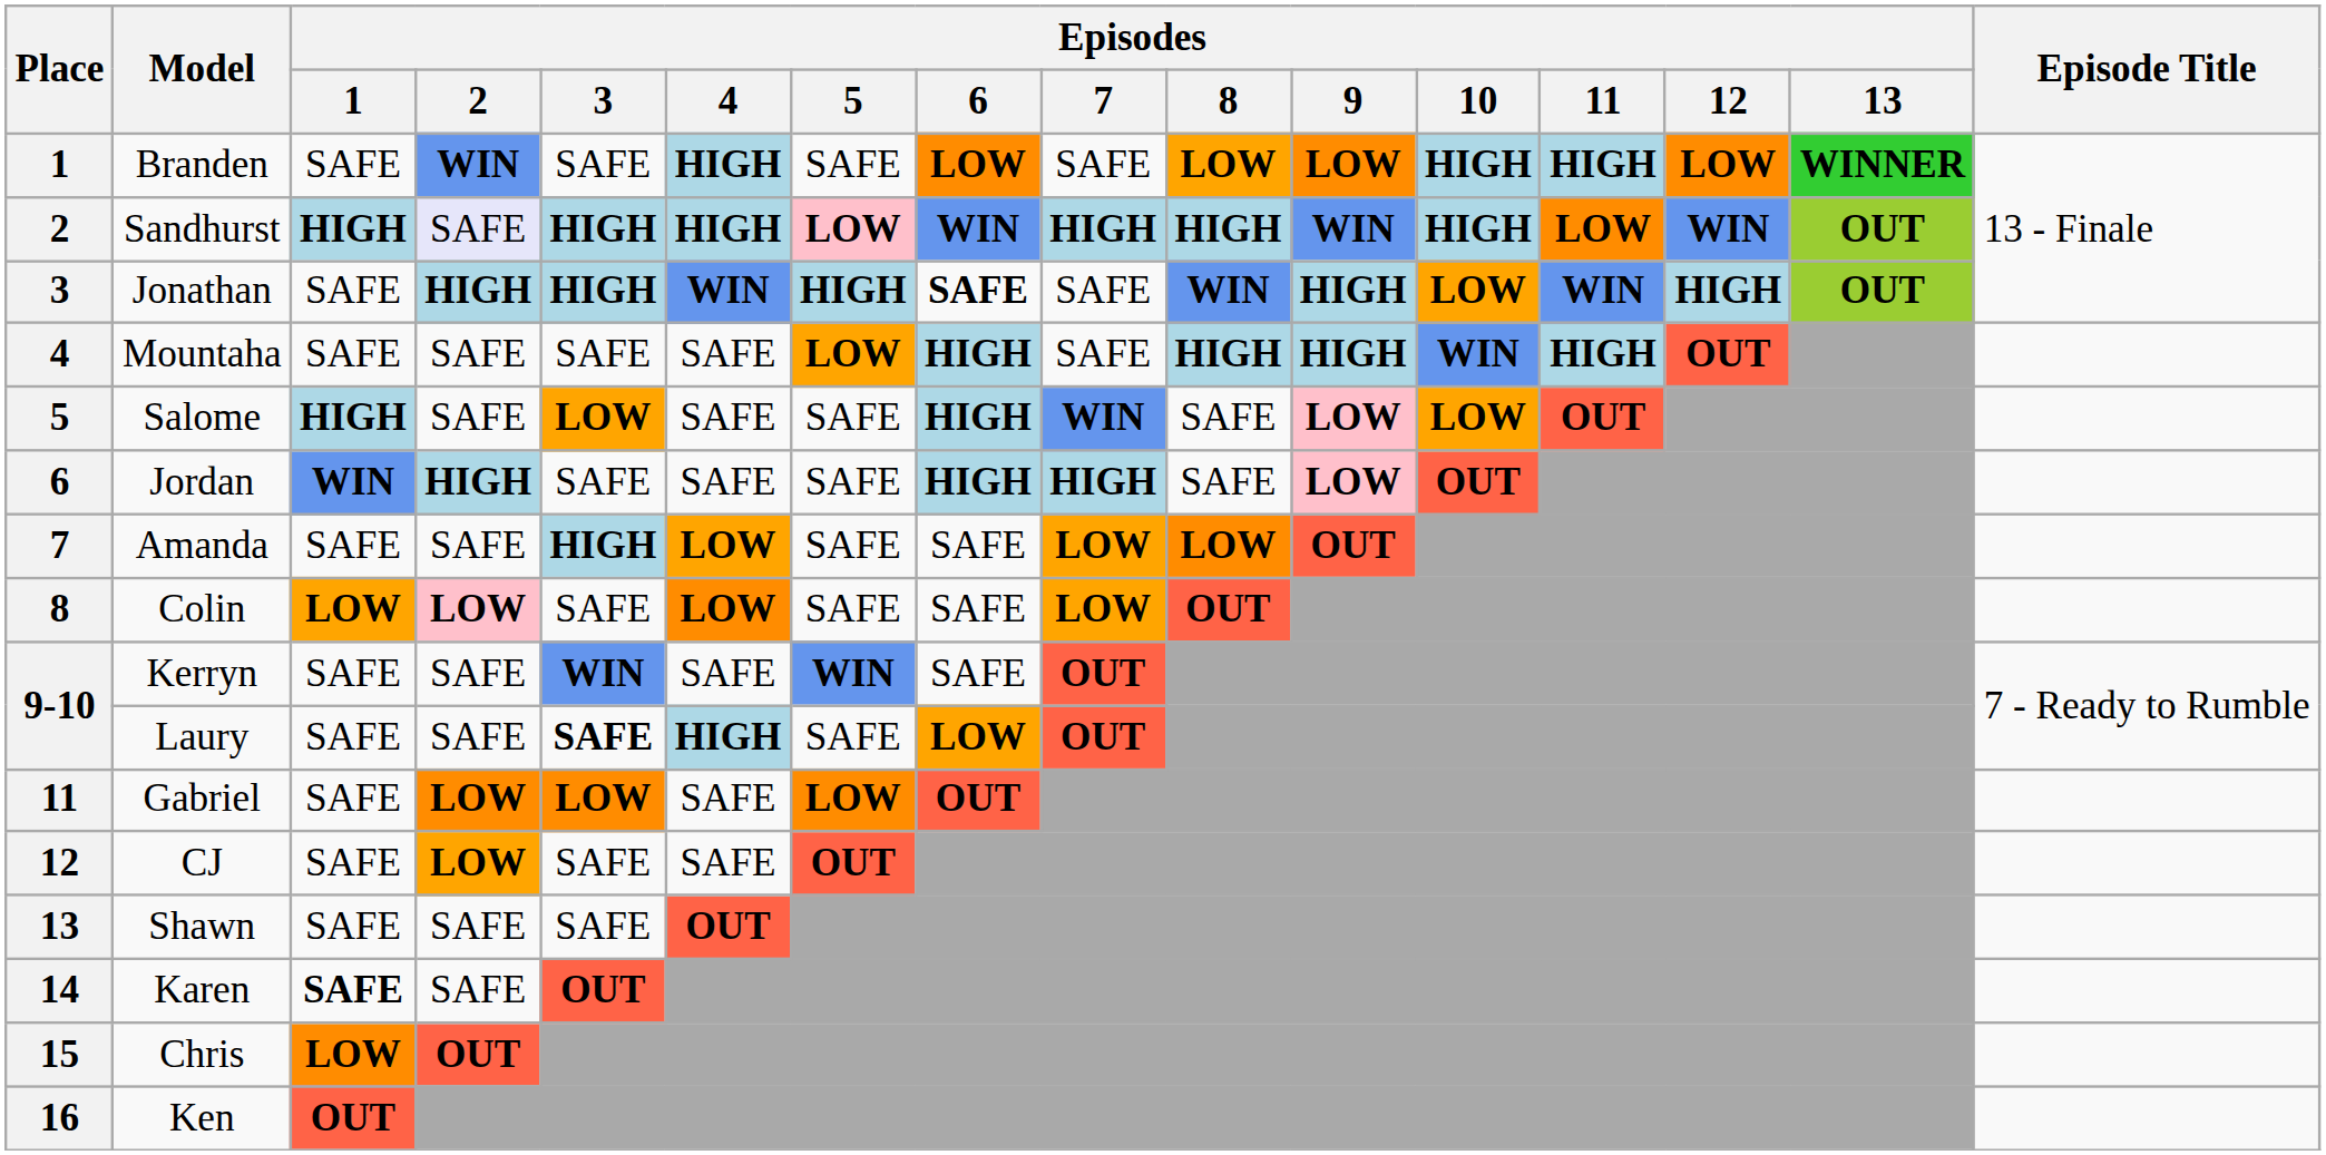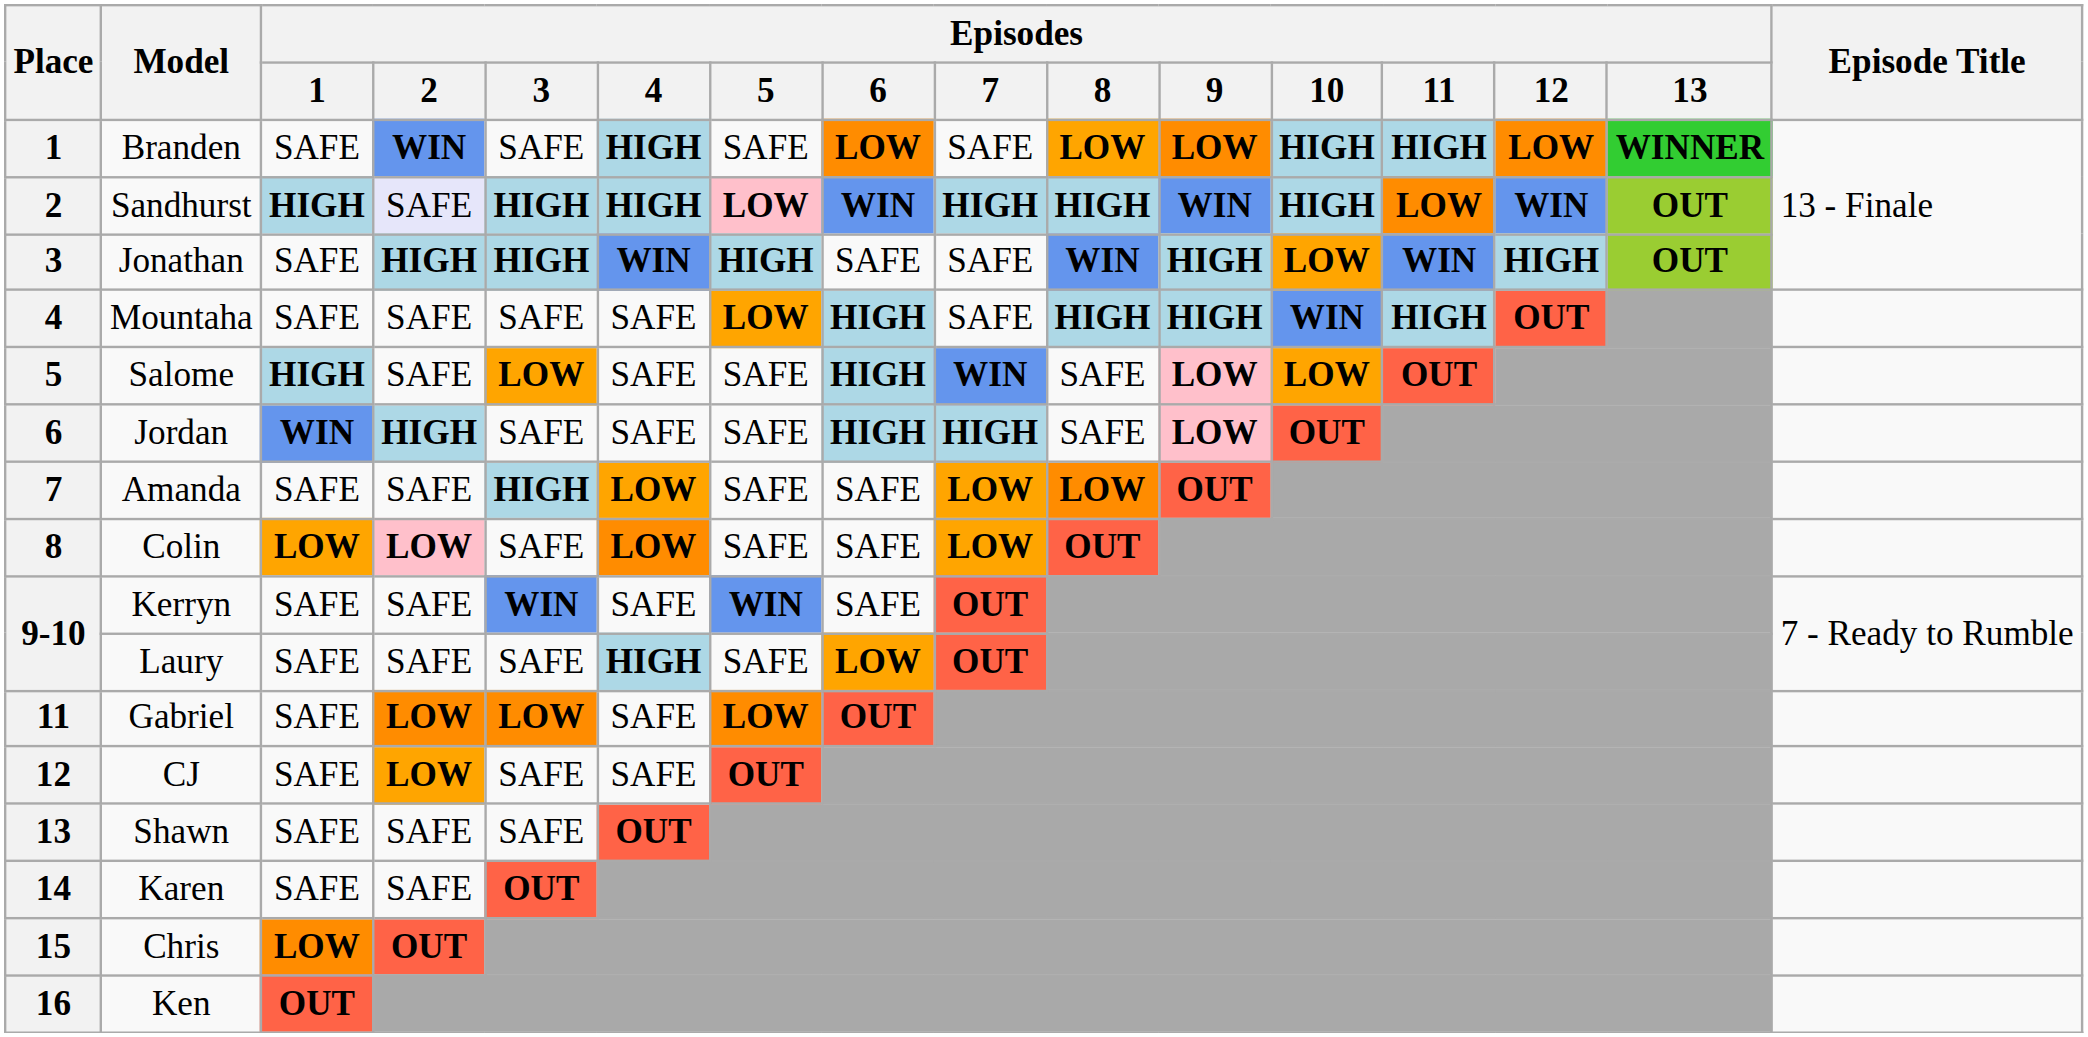Jonathan | Episodes / 6: bold -> normal
Laury | Episodes / 3: bold -> normal
Karen | Episodes / 1: bold -> normal
